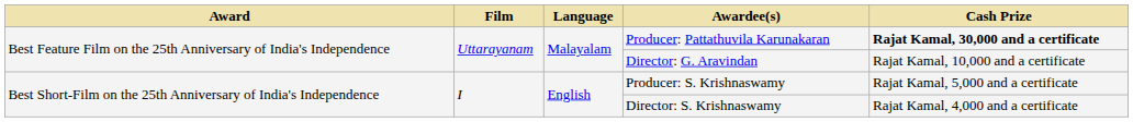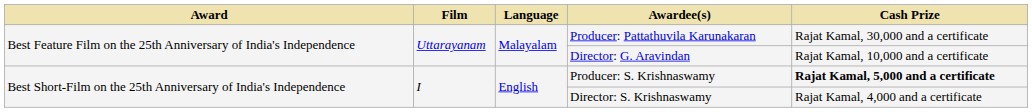Producer: Pattathuvila Karunakaran | Cash Prize: bold -> normal
Producer: S. Krishnaswamy | Cash Prize: normal -> bold
